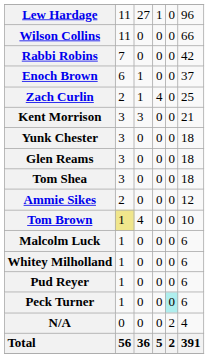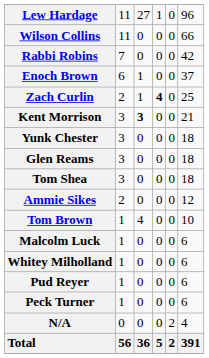Zach Curlin | column 4: normal -> bold
Kent Morrison | column 3: normal -> bold
Tom Brown | column 2: khaki background -> no background
Peck Turner | column 5: paleturquoise background -> no background
